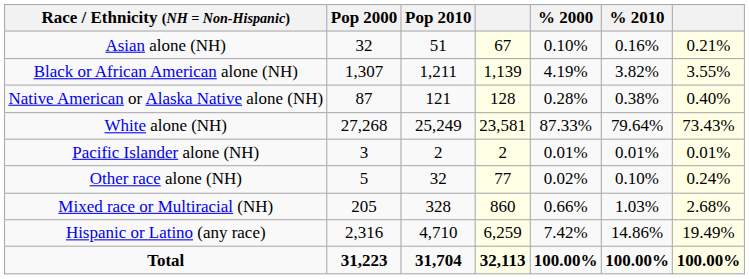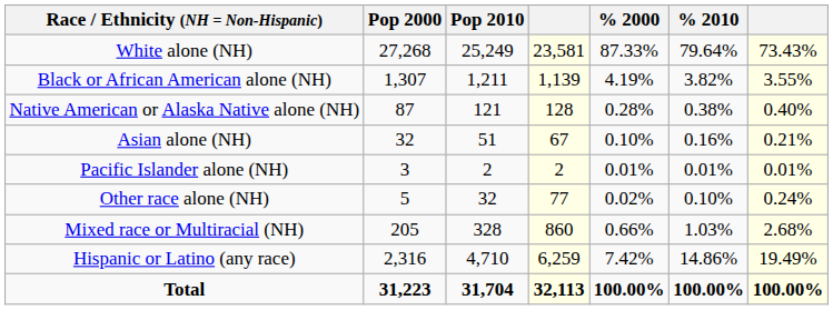rows swapped: White alone (NH) <-> Asian alone (NH)
